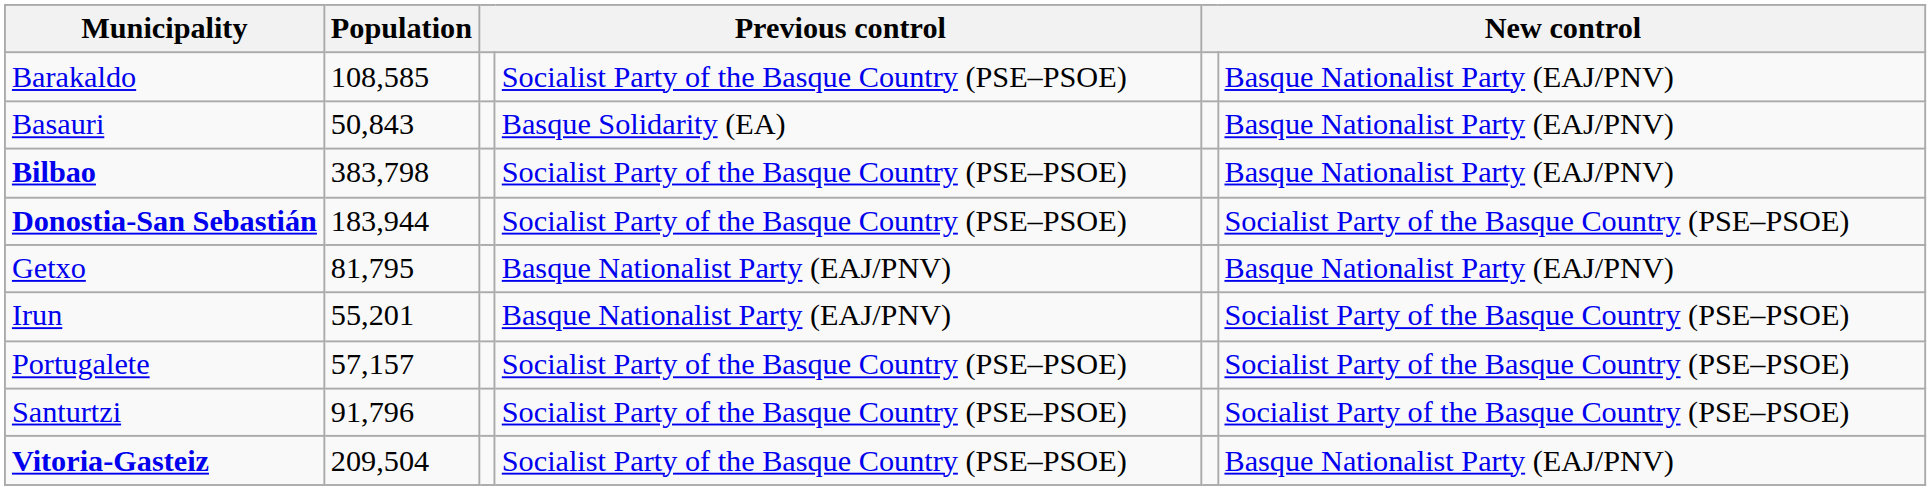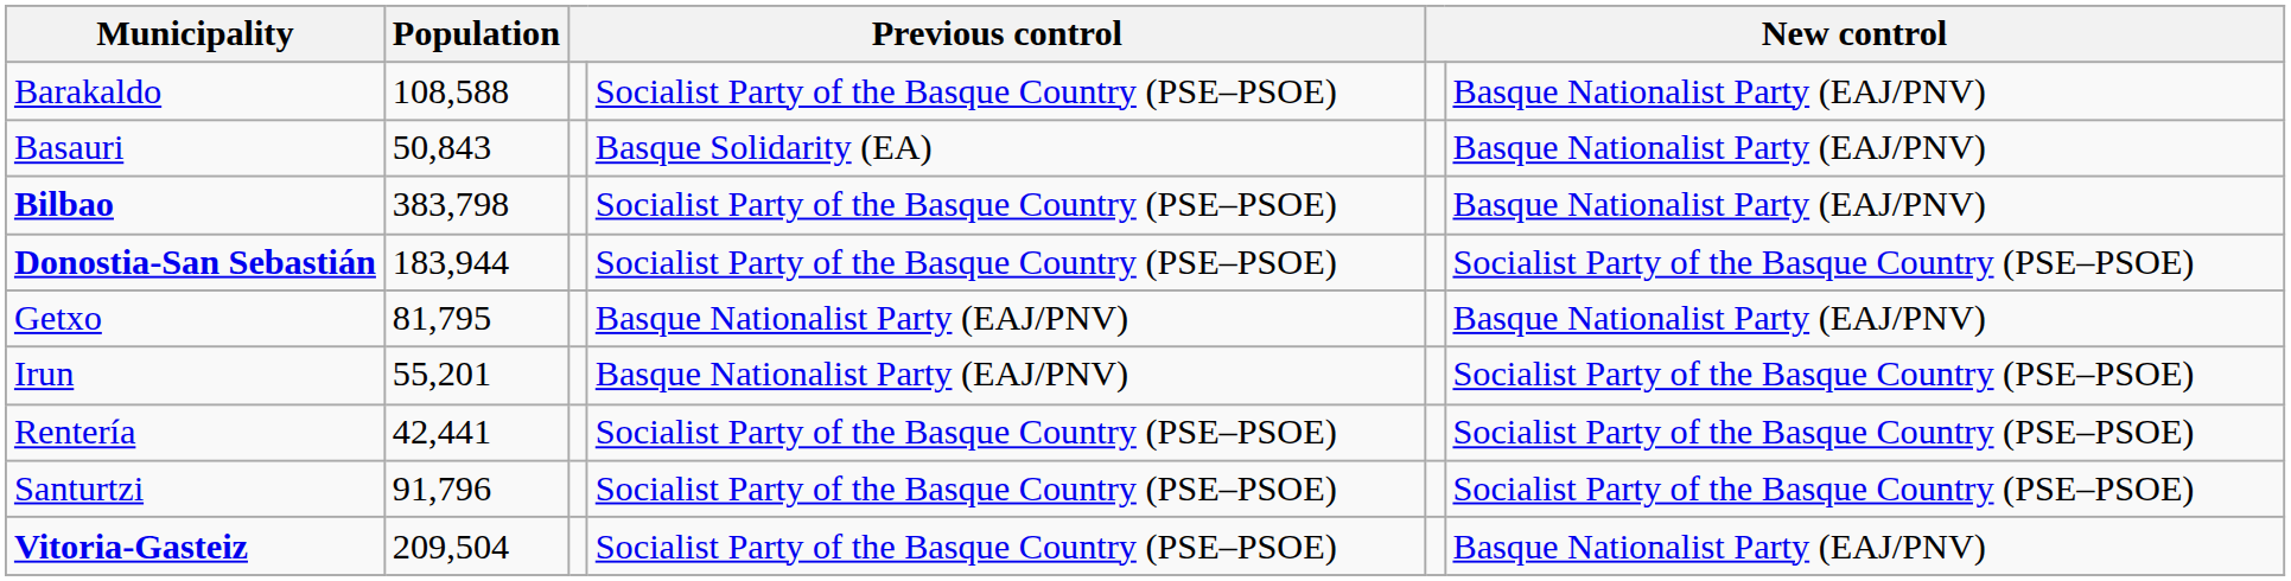Barakaldo | Population: 108,585 -> 108,588
- row: Portugalete | 57,157 | Socialist Party of the Basque Country (PSE–PSOE) | Socialist Party of the Basque Country (PSE–PSOE)
+ row: Rentería | 42,441 | Socialist Party of the Basque Country (PSE–PSOE) | Socialist Party of the Basque Country (PSE–PSOE)
